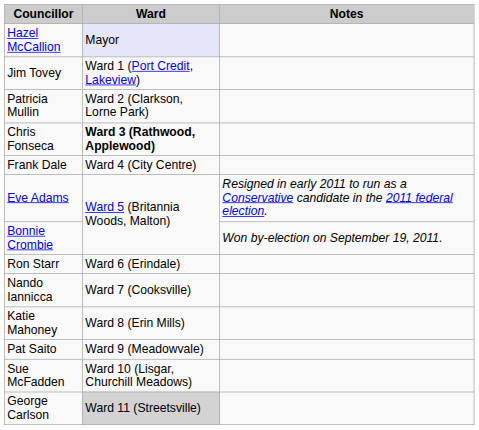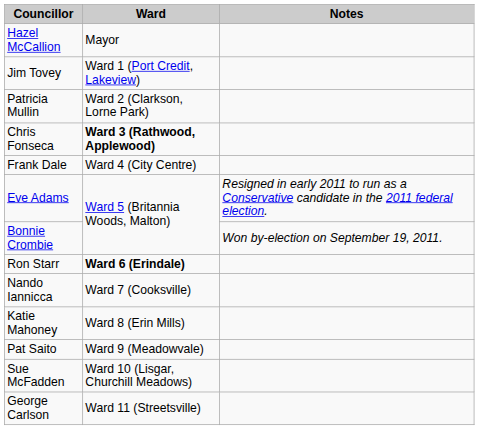Hazel McCallion | Ward: lavender background -> no background
Ron Starr | Ward: normal -> bold
George Carlson | Ward: lightgrey background -> no background
